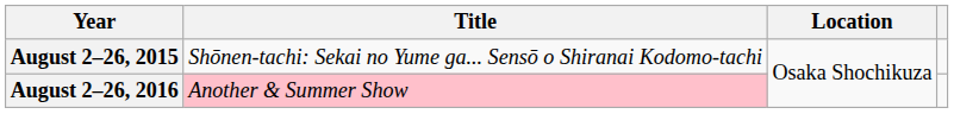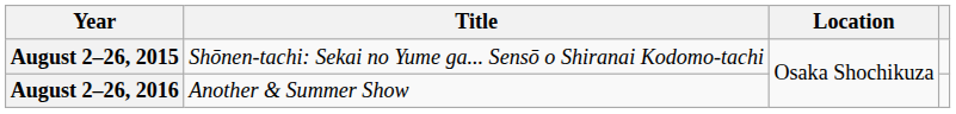August 2–26, 2016 | Title: pink background -> no background
